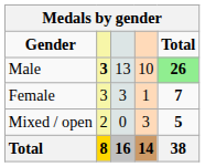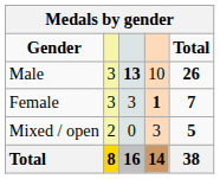Male | column 2: bold -> normal
Male | column 3: normal -> bold
Male | Total: lightgreen background -> no background
Female | column 4: normal -> bold
